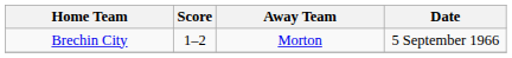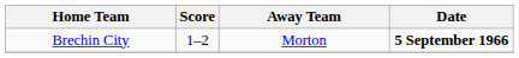Brechin City | Date: normal -> bold
